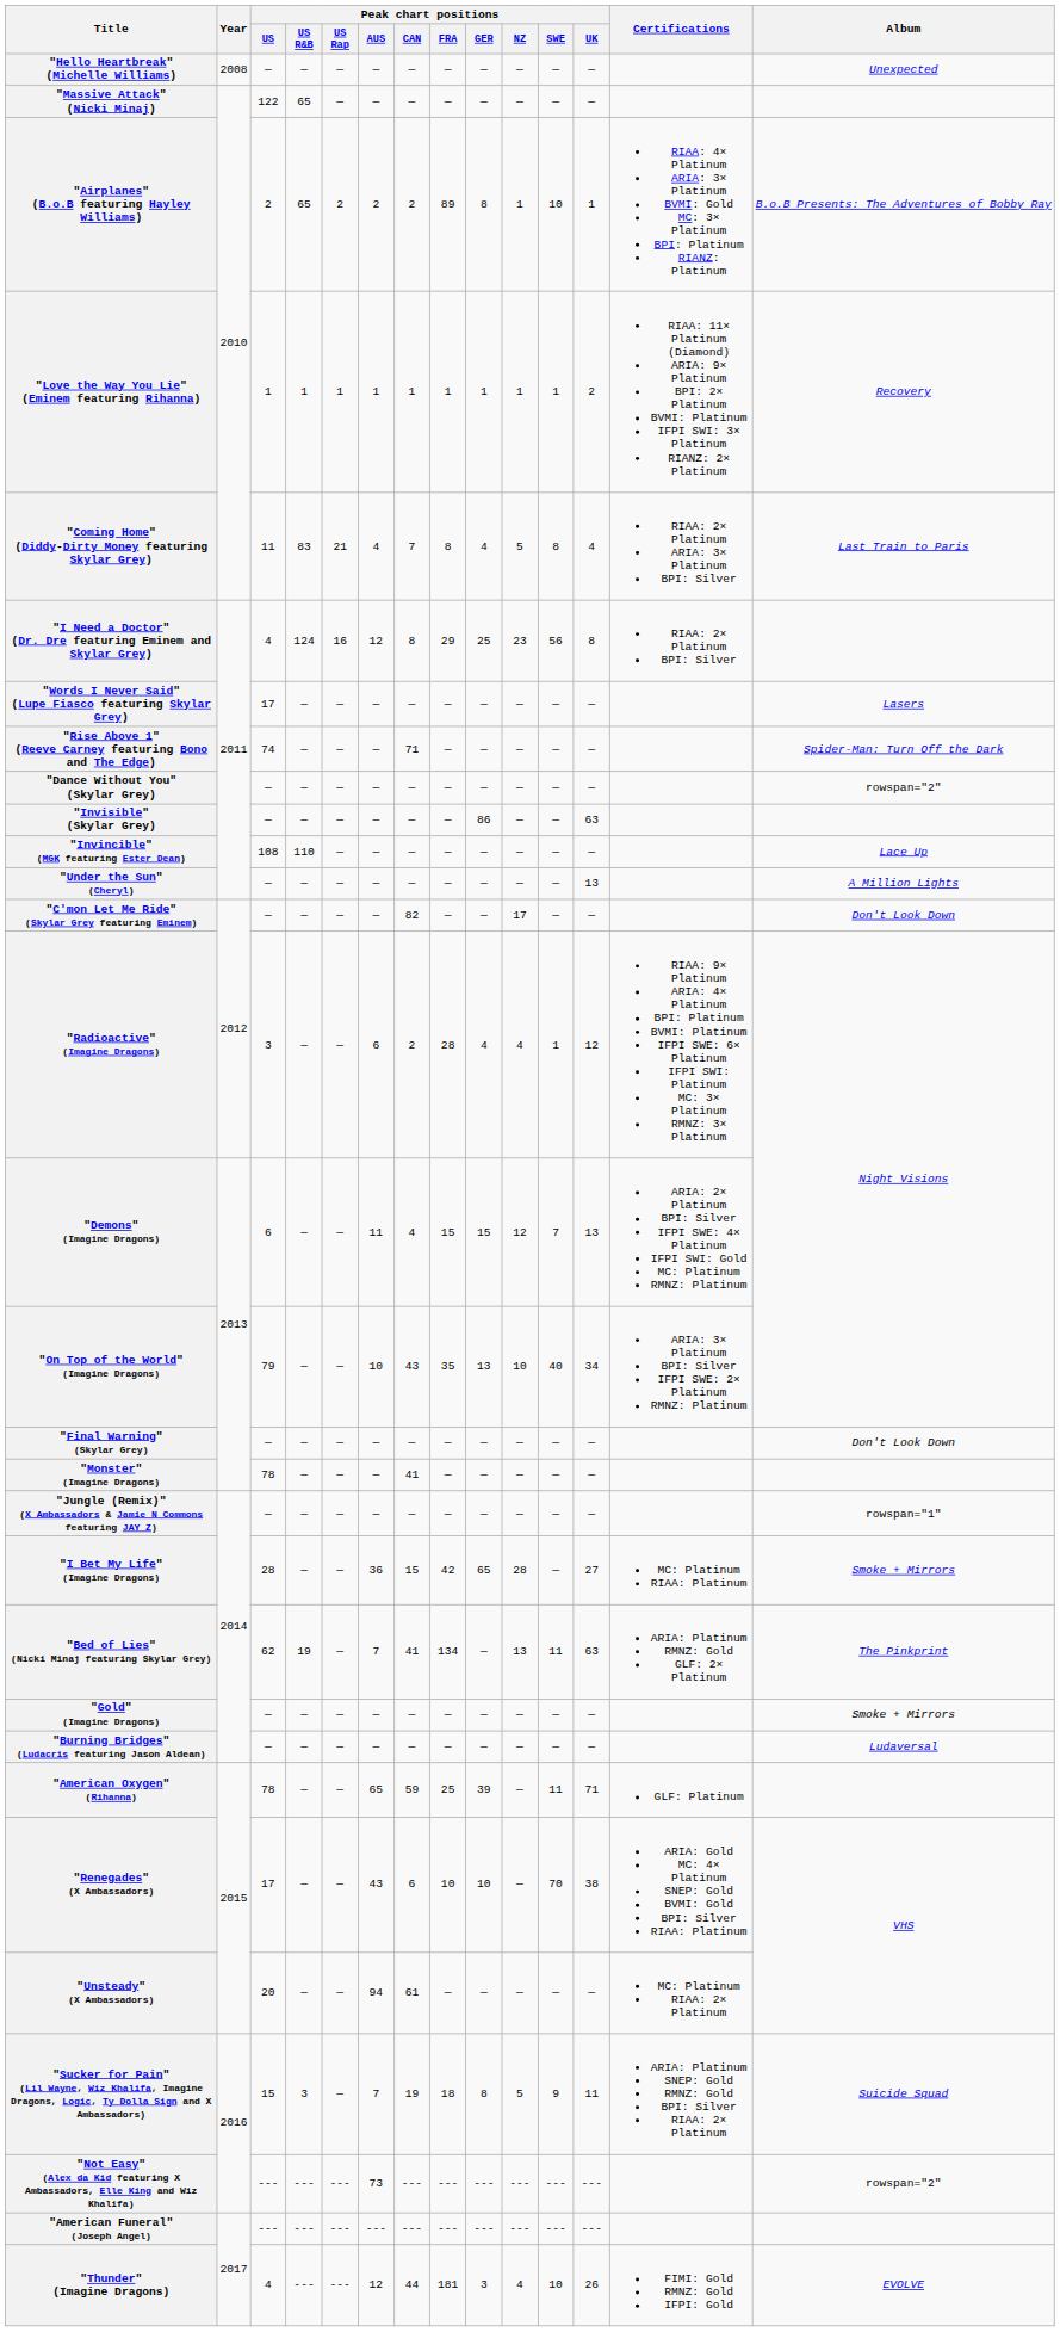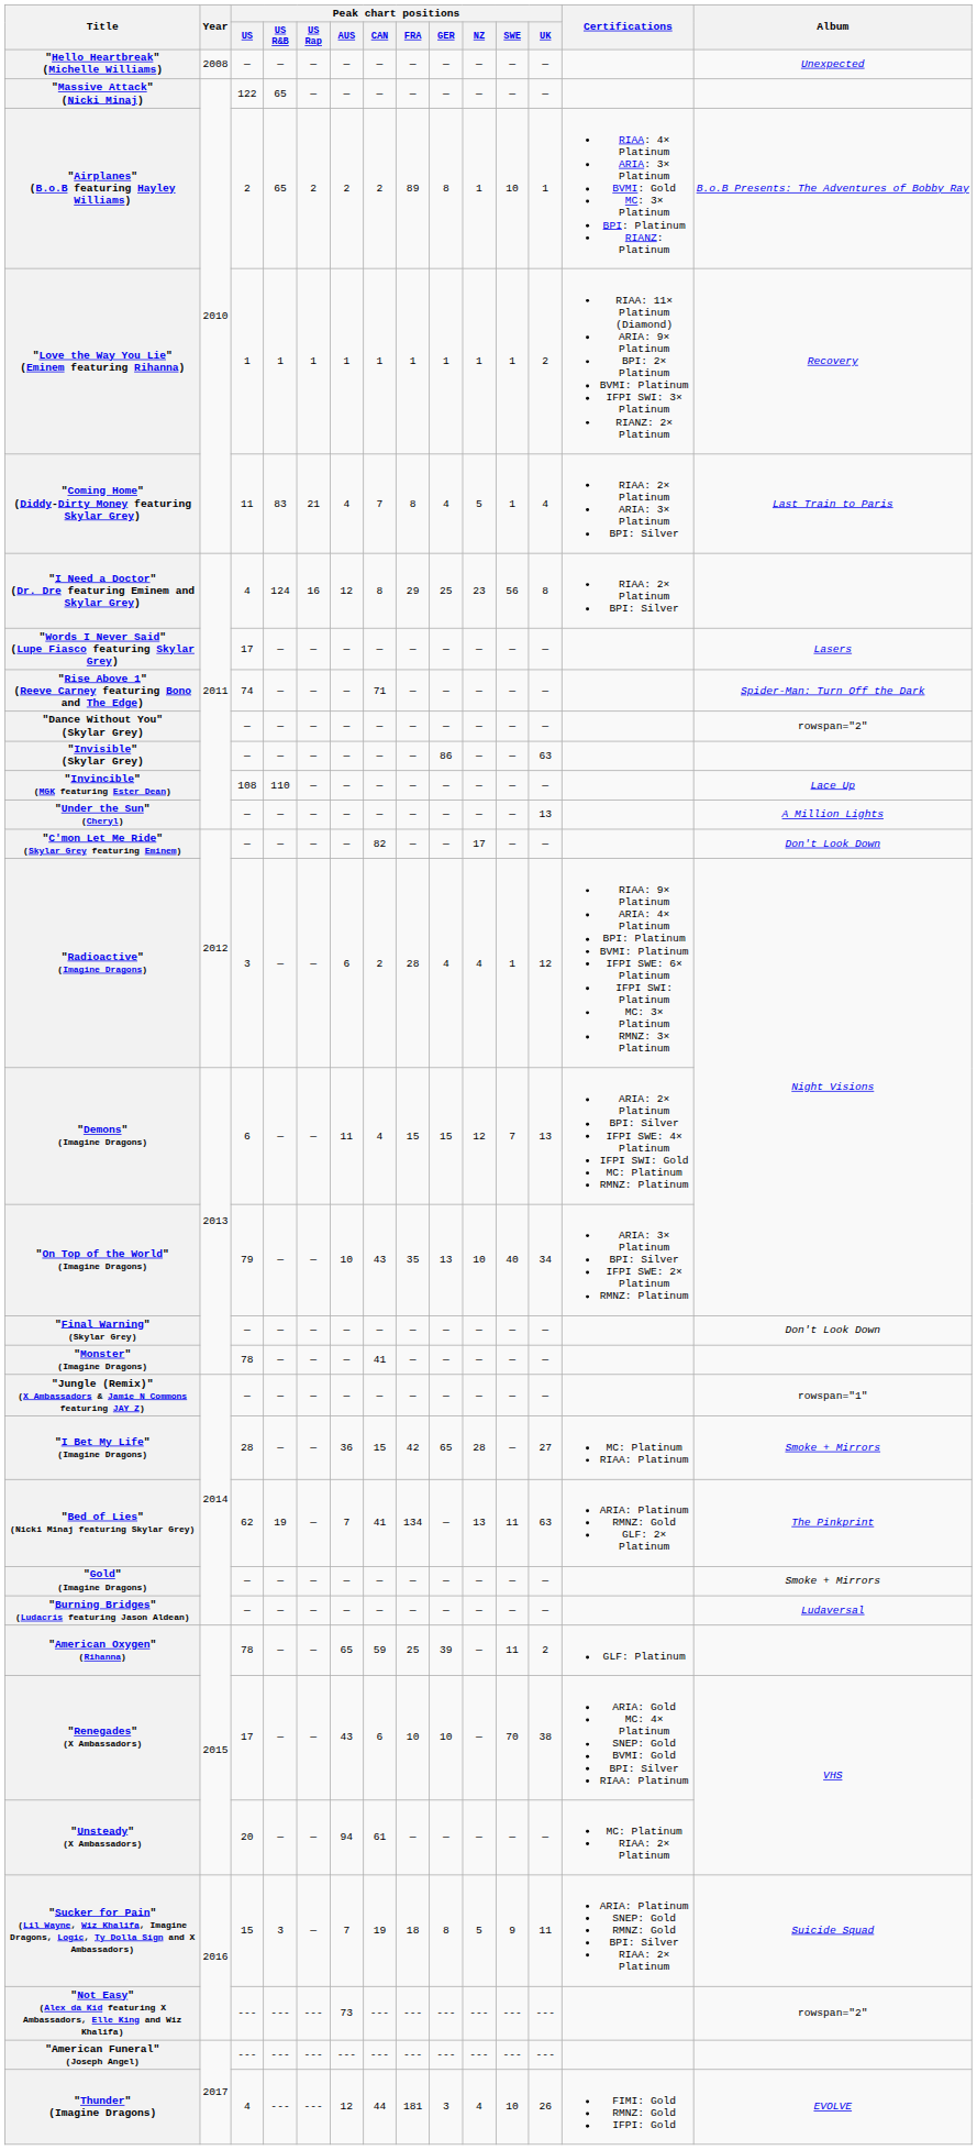"Coming Home" (Diddy-Dirty Money featuring Skylar Grey) | Peak chart positions / SWE: 8 -> 1
"American Oxygen" (Rihanna) | Peak chart positions / UK: 71 -> 2
